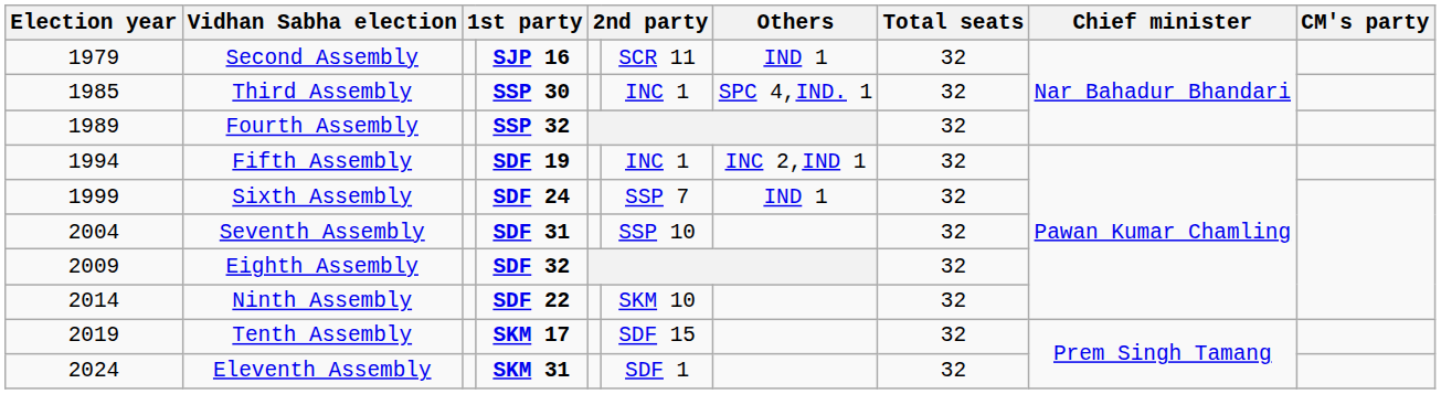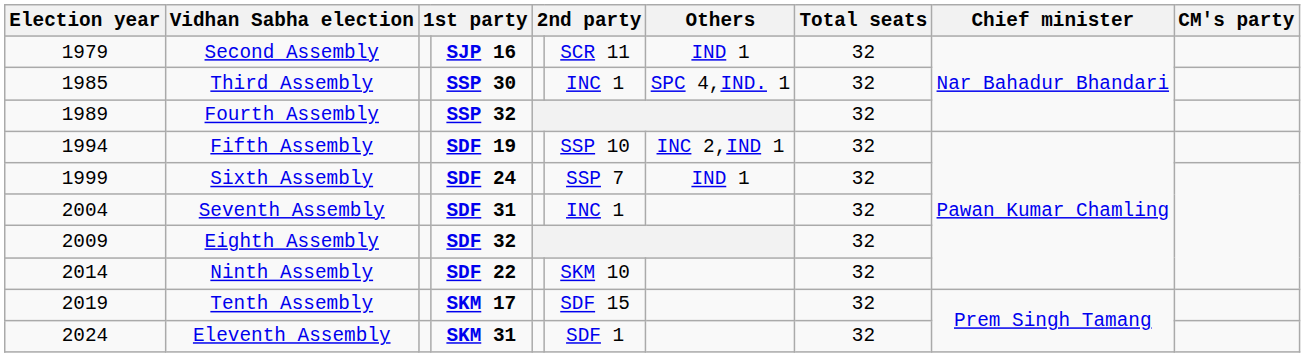Fifth Assembly | column 6: INC 1 -> SSP 10
Seventh Assembly | column 6: SSP 10 -> INC 1
